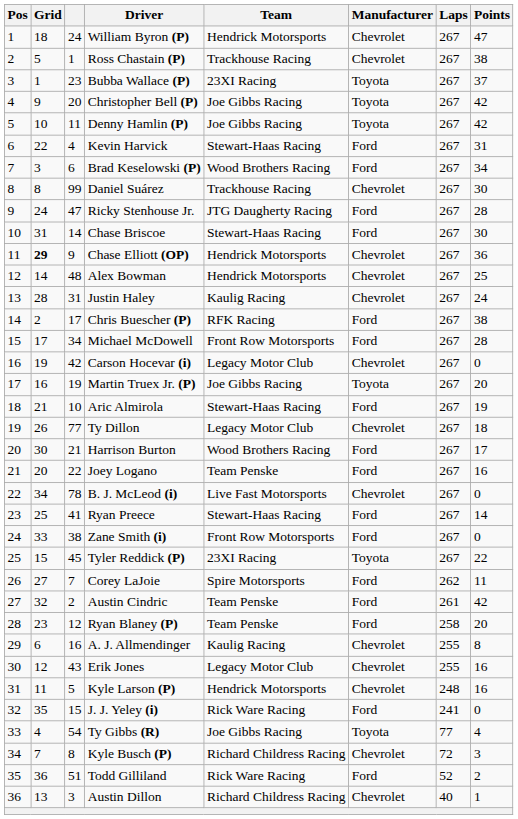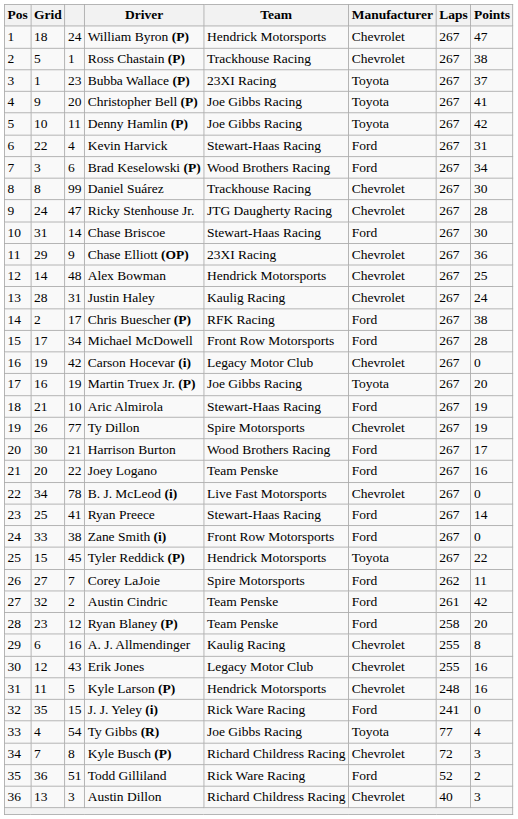Christopher Bell (P) | Points: 42 -> 41
Ricky Stenhouse Jr. | Manufacturer: Ford -> Chevrolet
Chase Elliott (OP) | Grid: bold -> normal
Chase Elliott (OP) | Team: Hendrick Motorsports -> 23XI Racing
Ty Dillon | Team: Legacy Motor Club -> Spire Motorsports
Ty Dillon | Points: 18 -> 19
Tyler Reddick (P) | Team: 23XI Racing -> Hendrick Motorsports
Austin Dillon | Points: 1 -> 3
